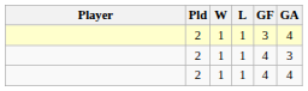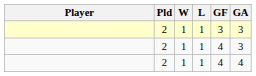row 2 | GA: 4 -> 3
